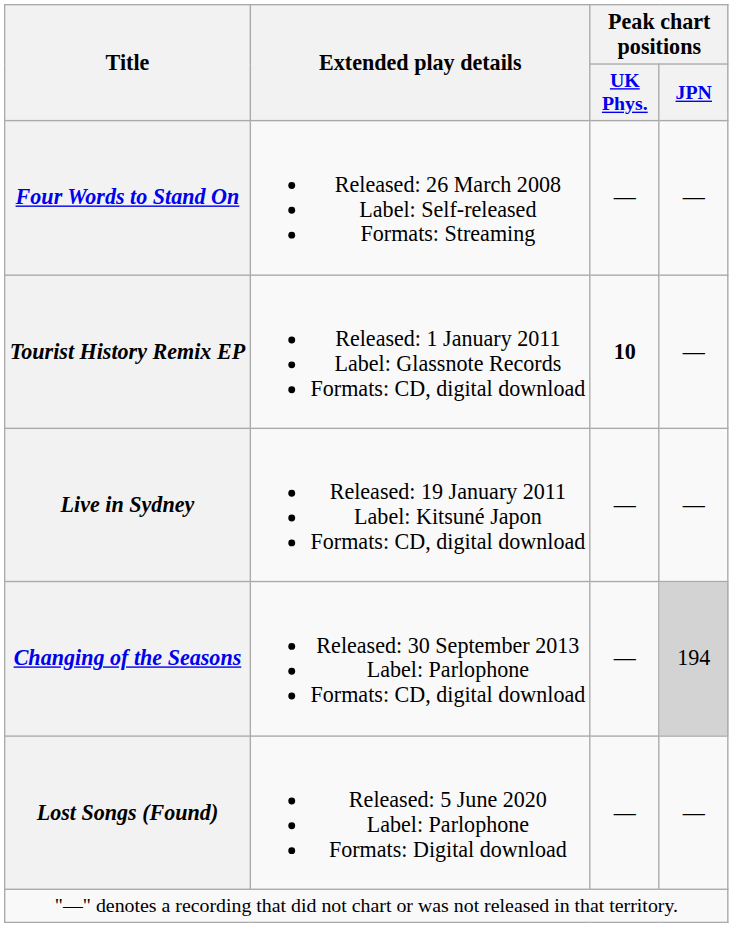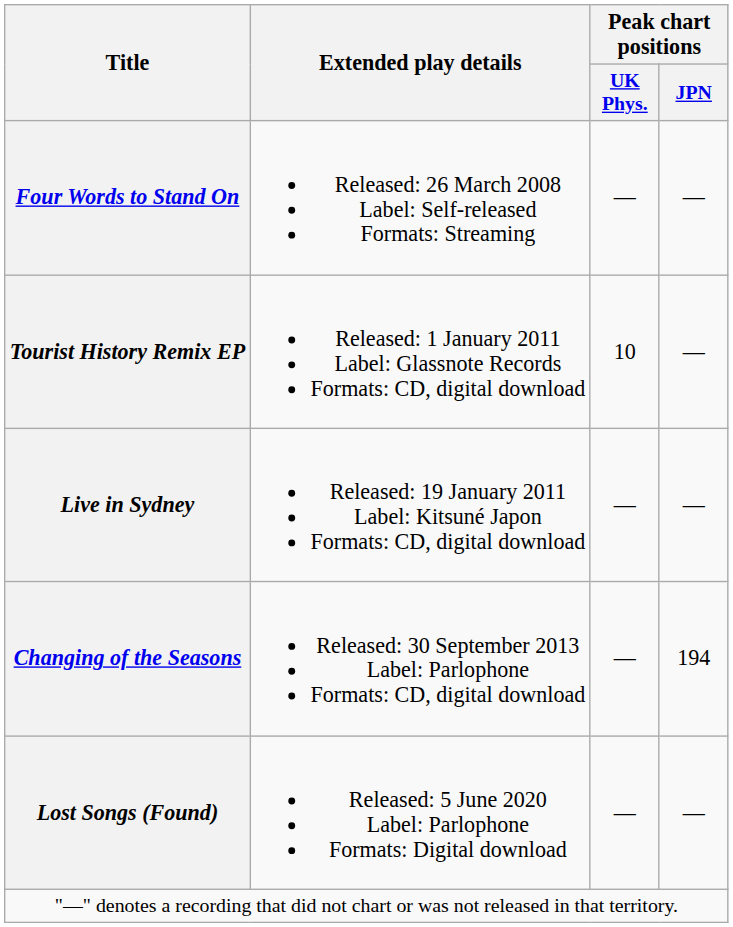Tourist History Remix EP | Peak chart positions / UK Phys.: bold -> normal
Changing of the Seasons | Peak chart positions / JPN: lightgrey background -> no background
